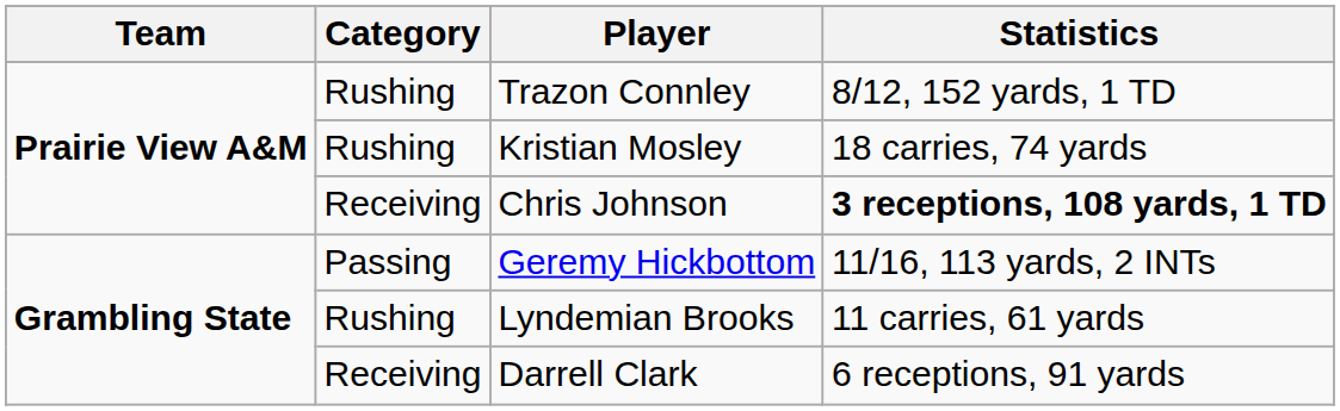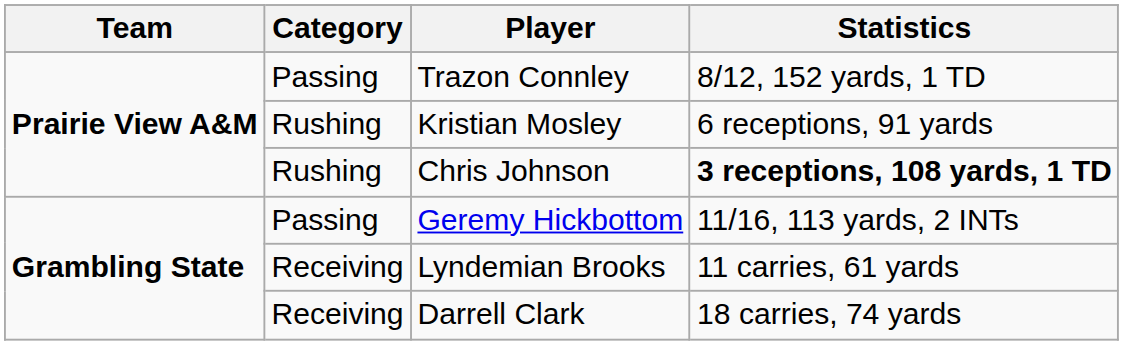Trazon Connley | Category: Rushing -> Passing
Kristian Mosley | Statistics: 18 carries, 74 yards -> 6 receptions, 91 yards
Chris Johnson | Category: Receiving -> Rushing
Lyndemian Brooks | Category: Rushing -> Receiving
Darrell Clark | Statistics: 6 receptions, 91 yards -> 18 carries, 74 yards
